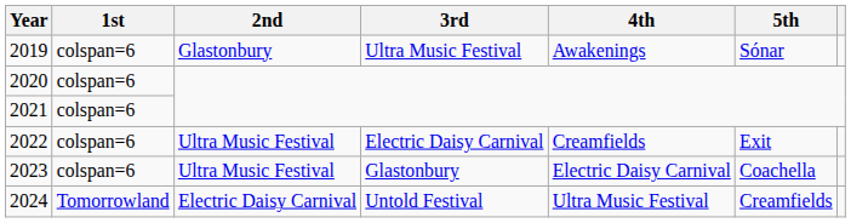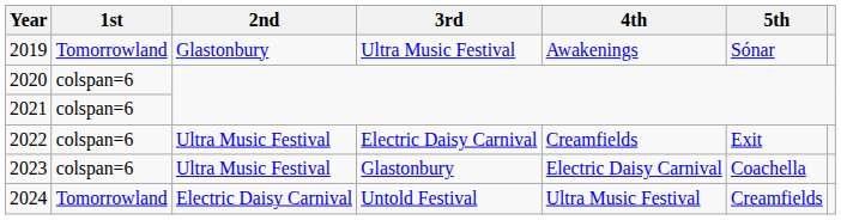2019 | 1st: colspan=6 -> Tomorrowland
